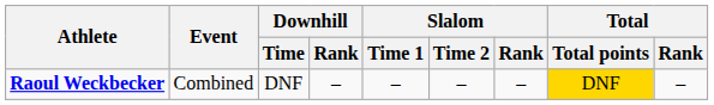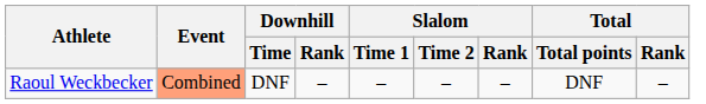row 3 | Athlete: bold -> normal
row 3 | Event: no background -> lightsalmon background
row 3 | Total / Total points: gold background -> no background
